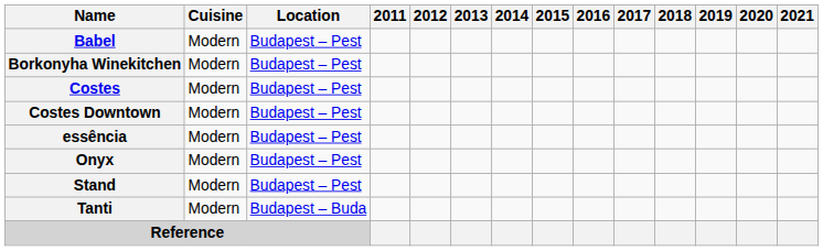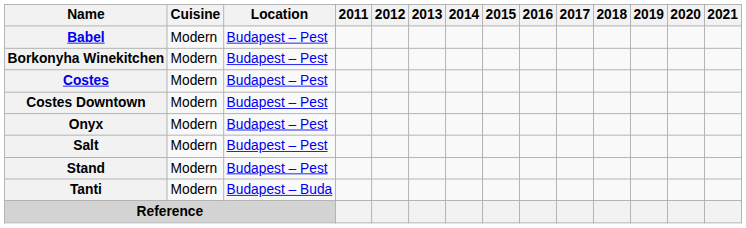- row: essência | Modern | Budapest – Pest
+ row: Salt | Modern | Budapest – Pest
